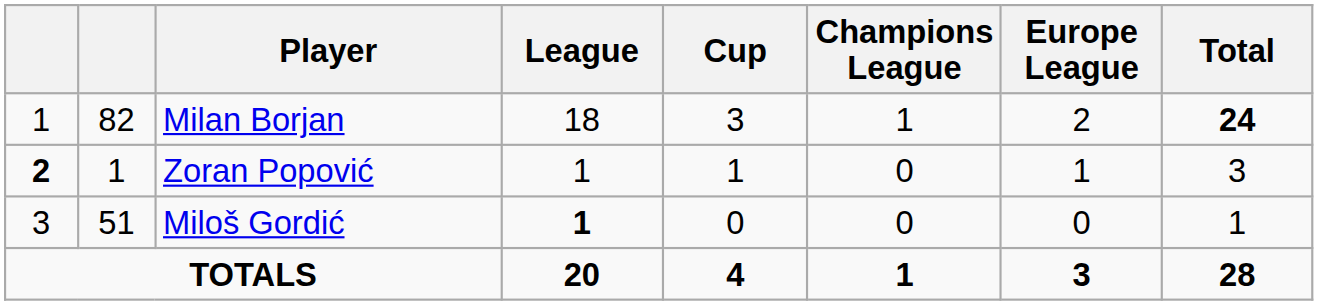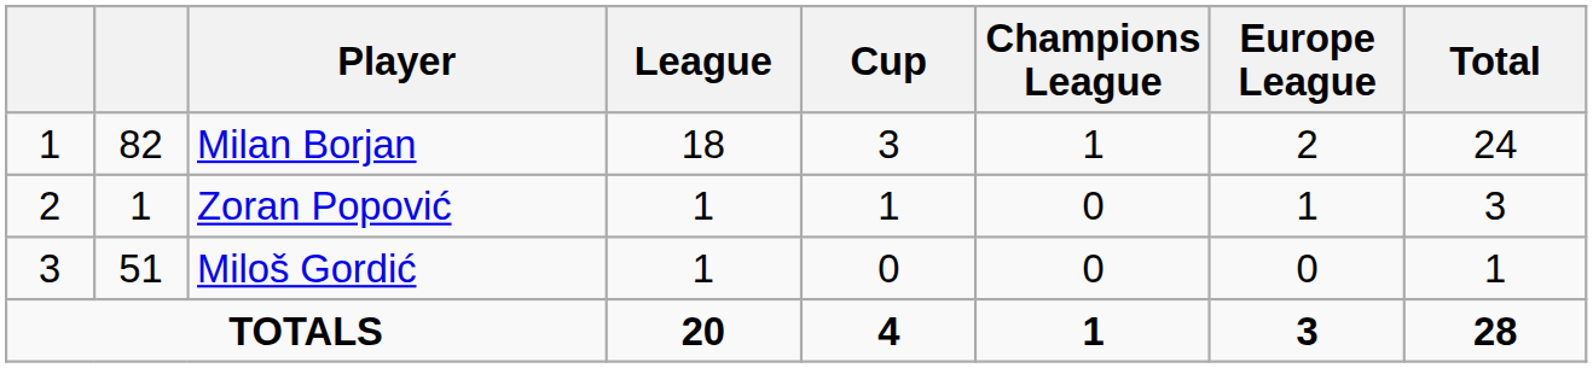Milan Borjan | Total: bold -> normal
Zoran Popović | column 1: bold -> normal
Miloš Gordić | League: bold -> normal
